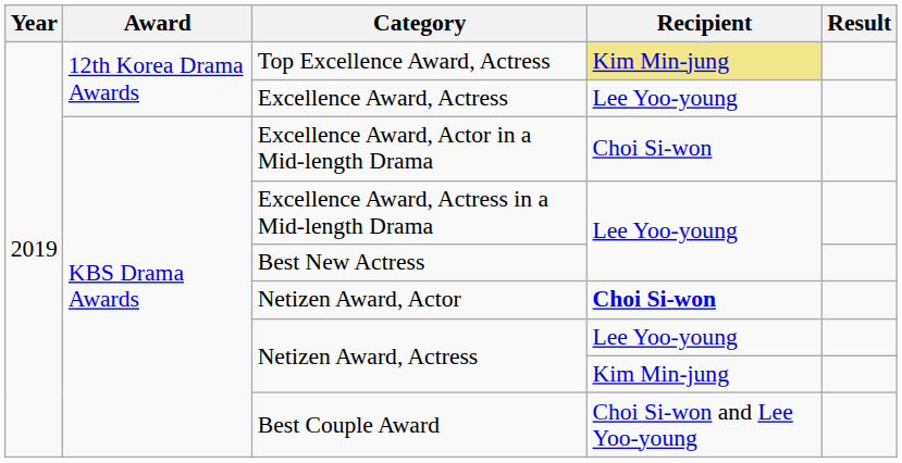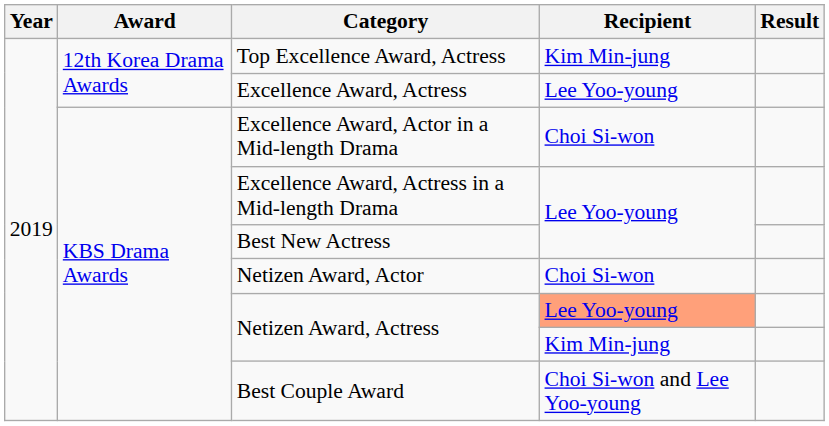Top Excellence Award, Actress | Recipient: khaki background -> no background
Netizen Award, Actor | Recipient: bold -> normal
Netizen Award, Actress / Lee Yoo-young | Recipient: no background -> lightsalmon background
